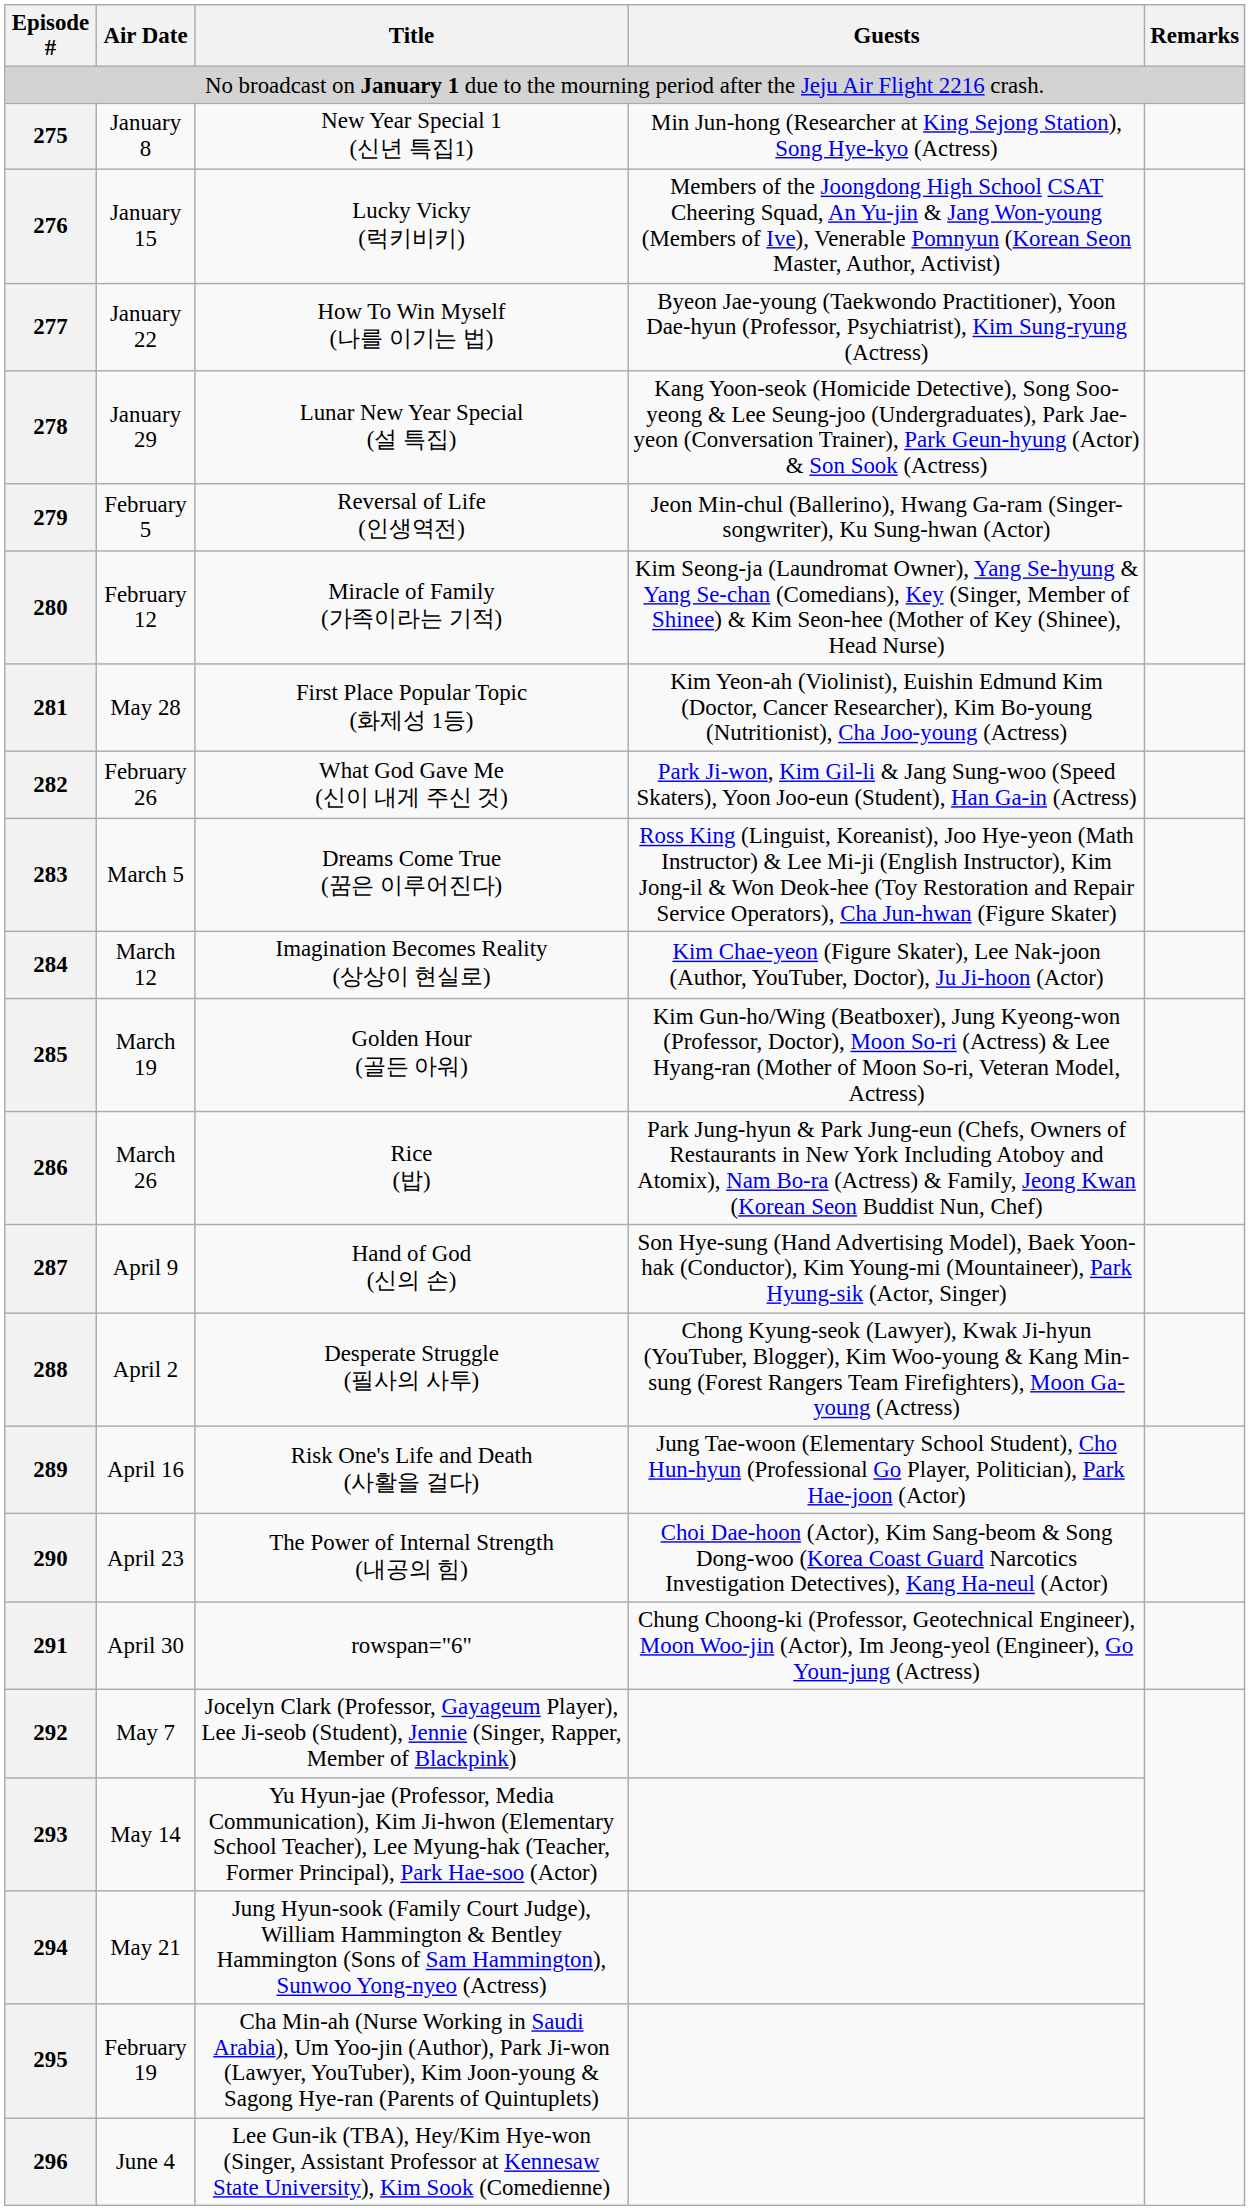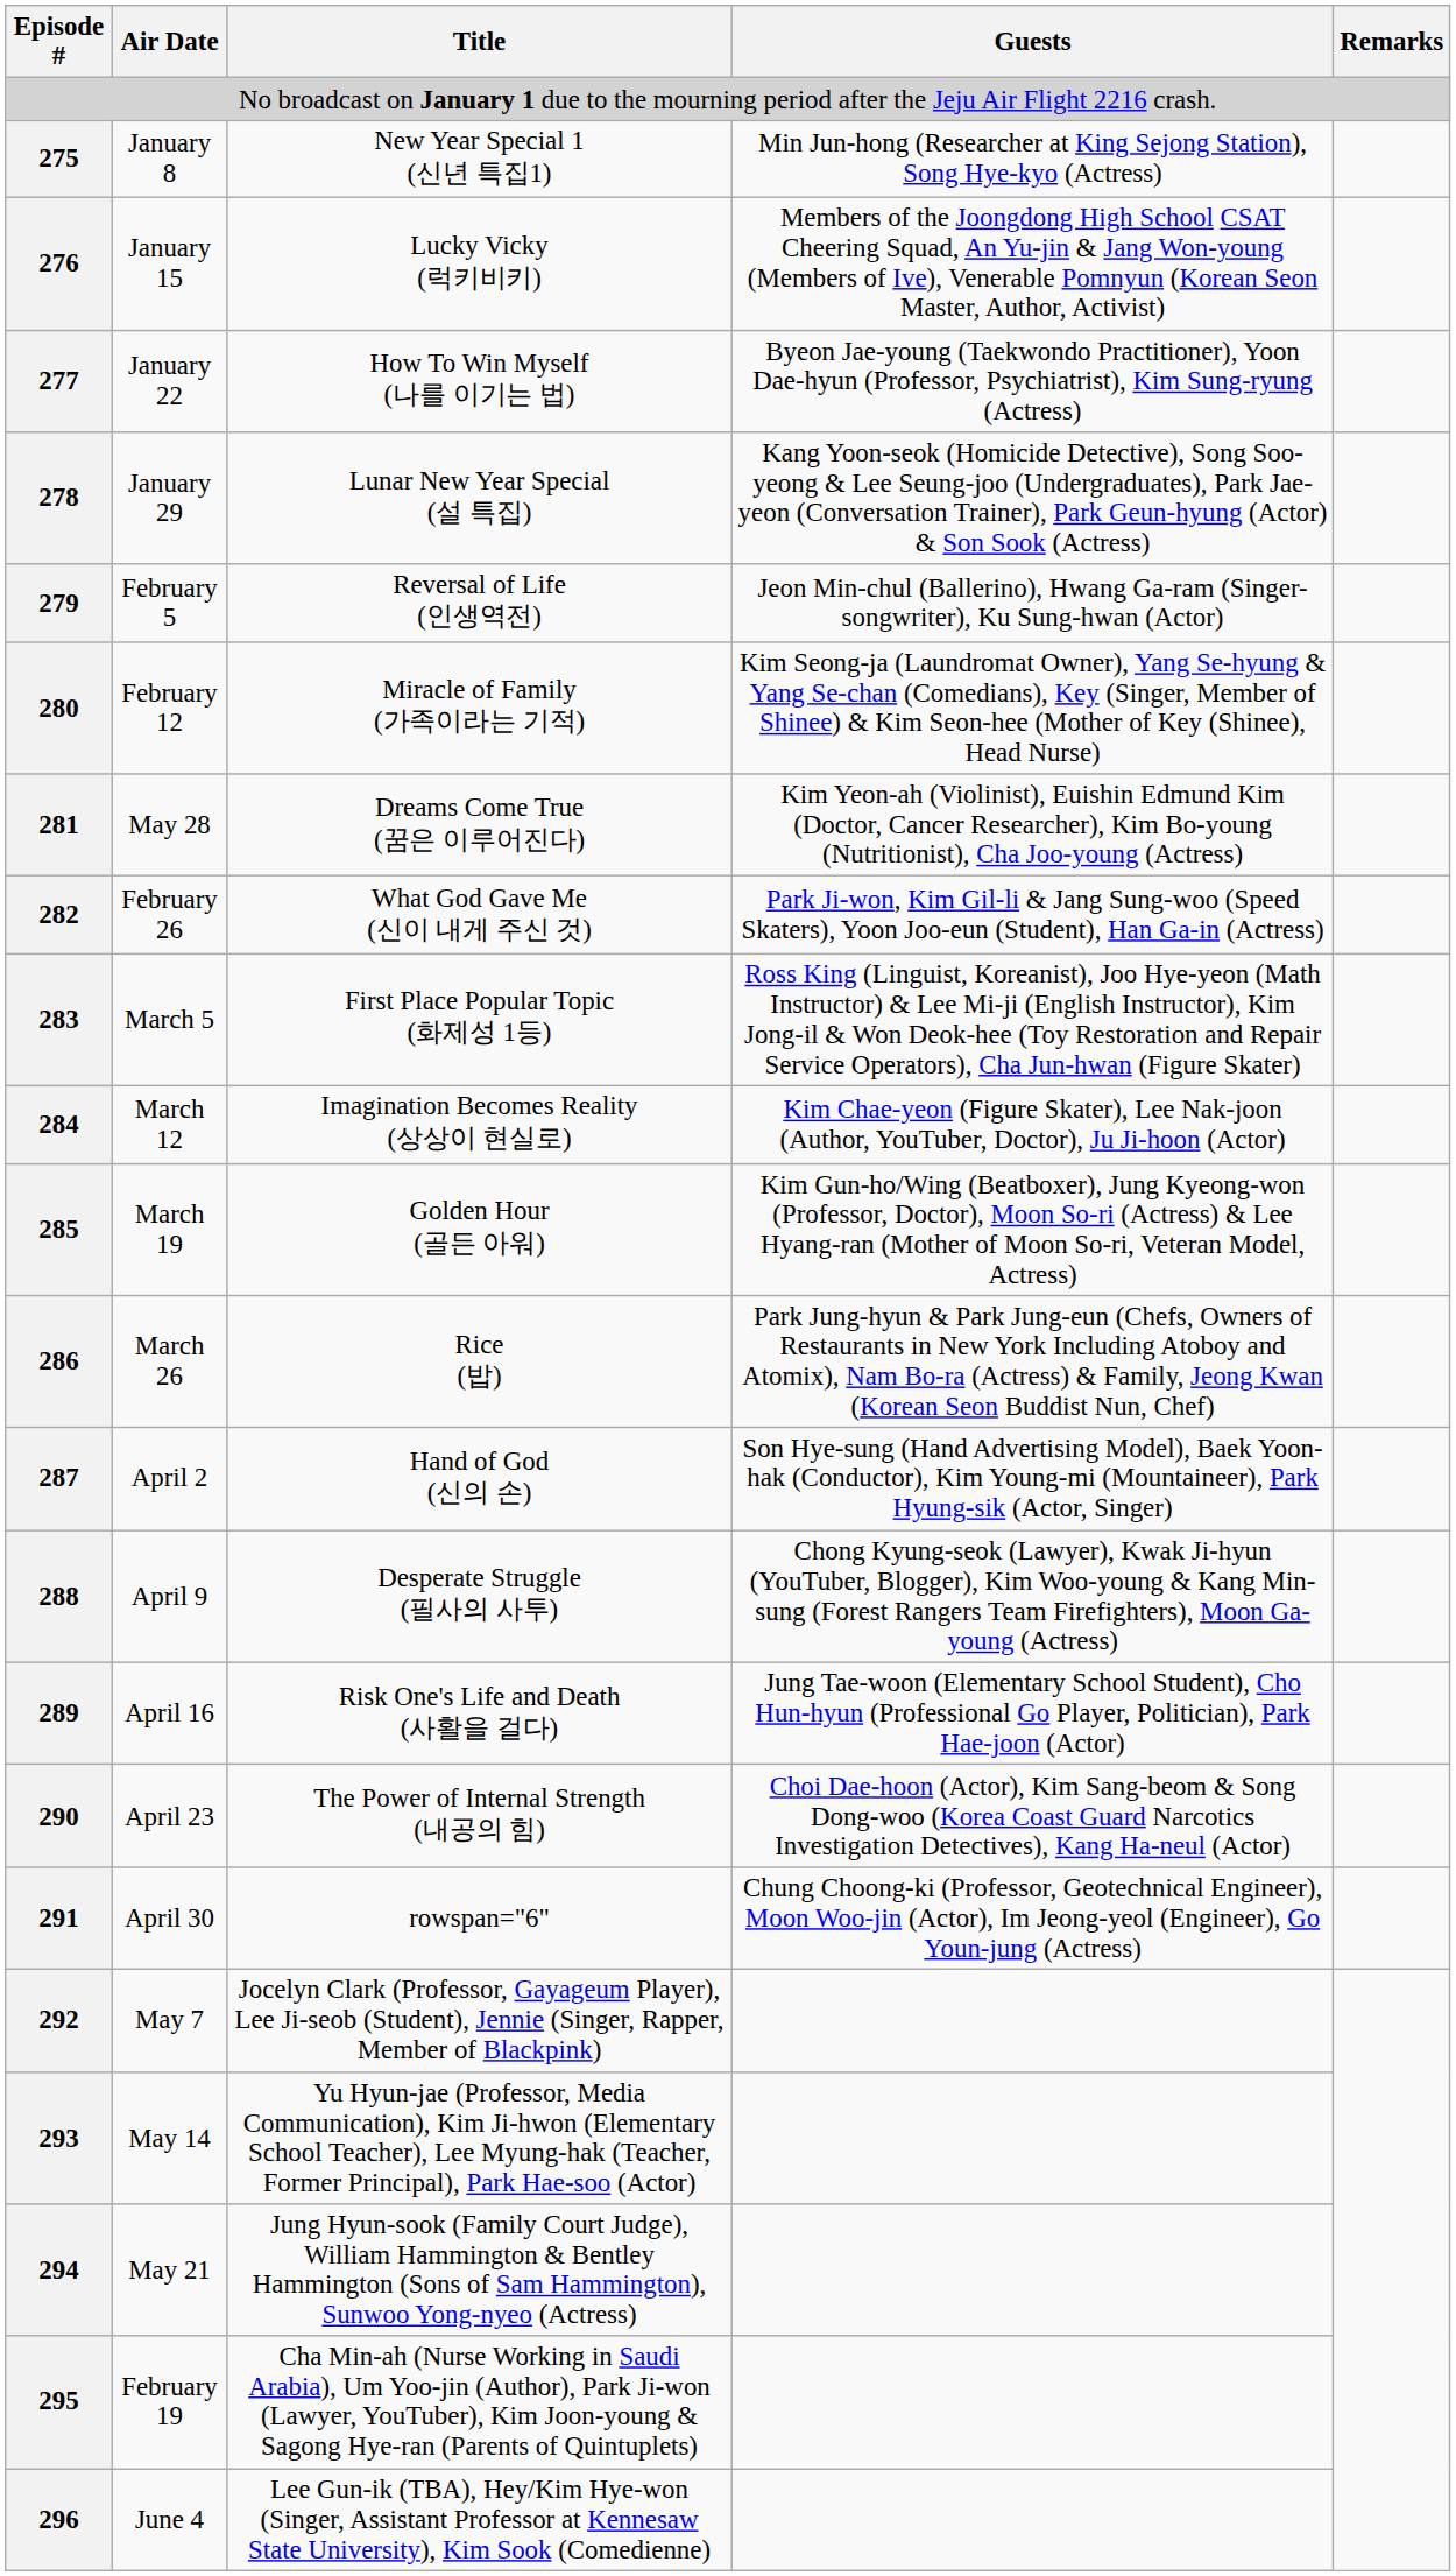281 | Title: First Place Popular Topic (화제성 1등) -> Dreams Come True (꿈은 이루어진다)
283 | Title: Dreams Come True (꿈은 이루어진다) -> First Place Popular Topic (화제성 1등)
287 | Air Date: April 9 -> April 2
288 | Air Date: April 2 -> April 9
